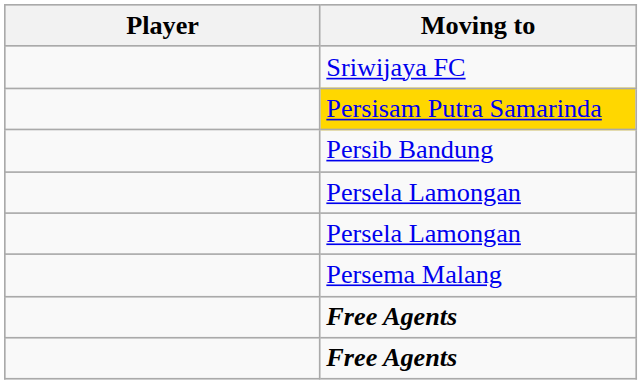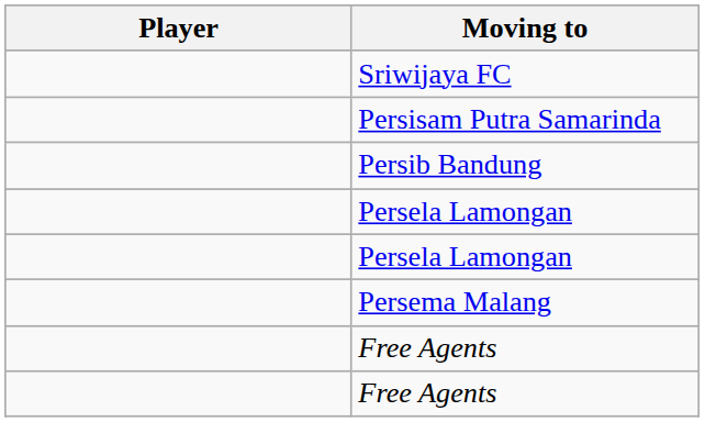row 3 | Moving to: gold background -> no background
row 8 | Moving to: bold -> normal
row 9 | Moving to: bold -> normal
